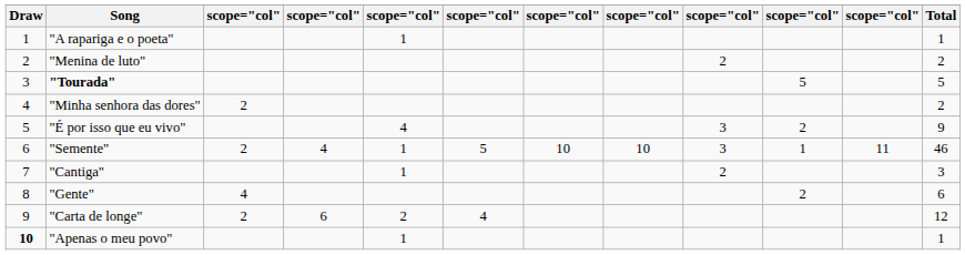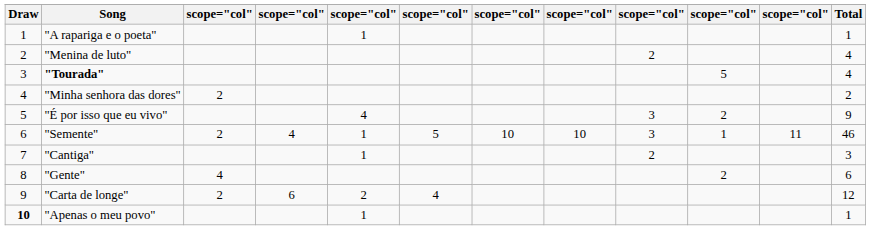"Menina de luto" | Total: 2 -> 4
"Tourada" | Total: 5 -> 4
